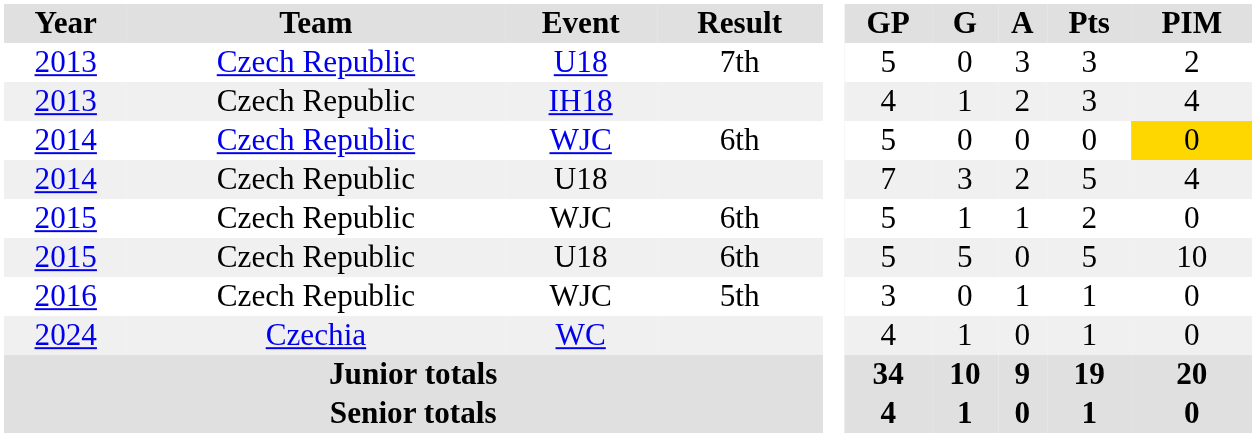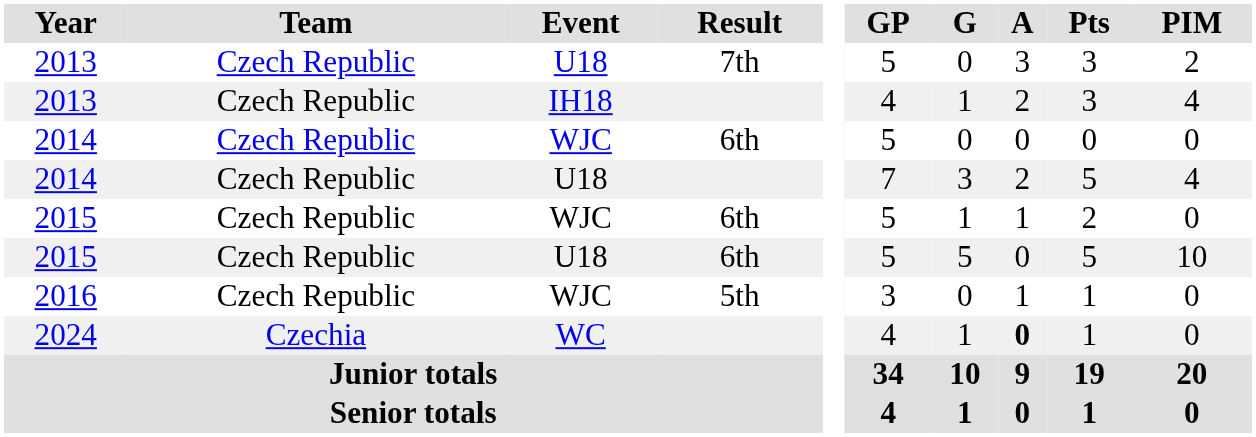2014 / WJC | PIM: gold background -> no background
2024 | A: normal -> bold
